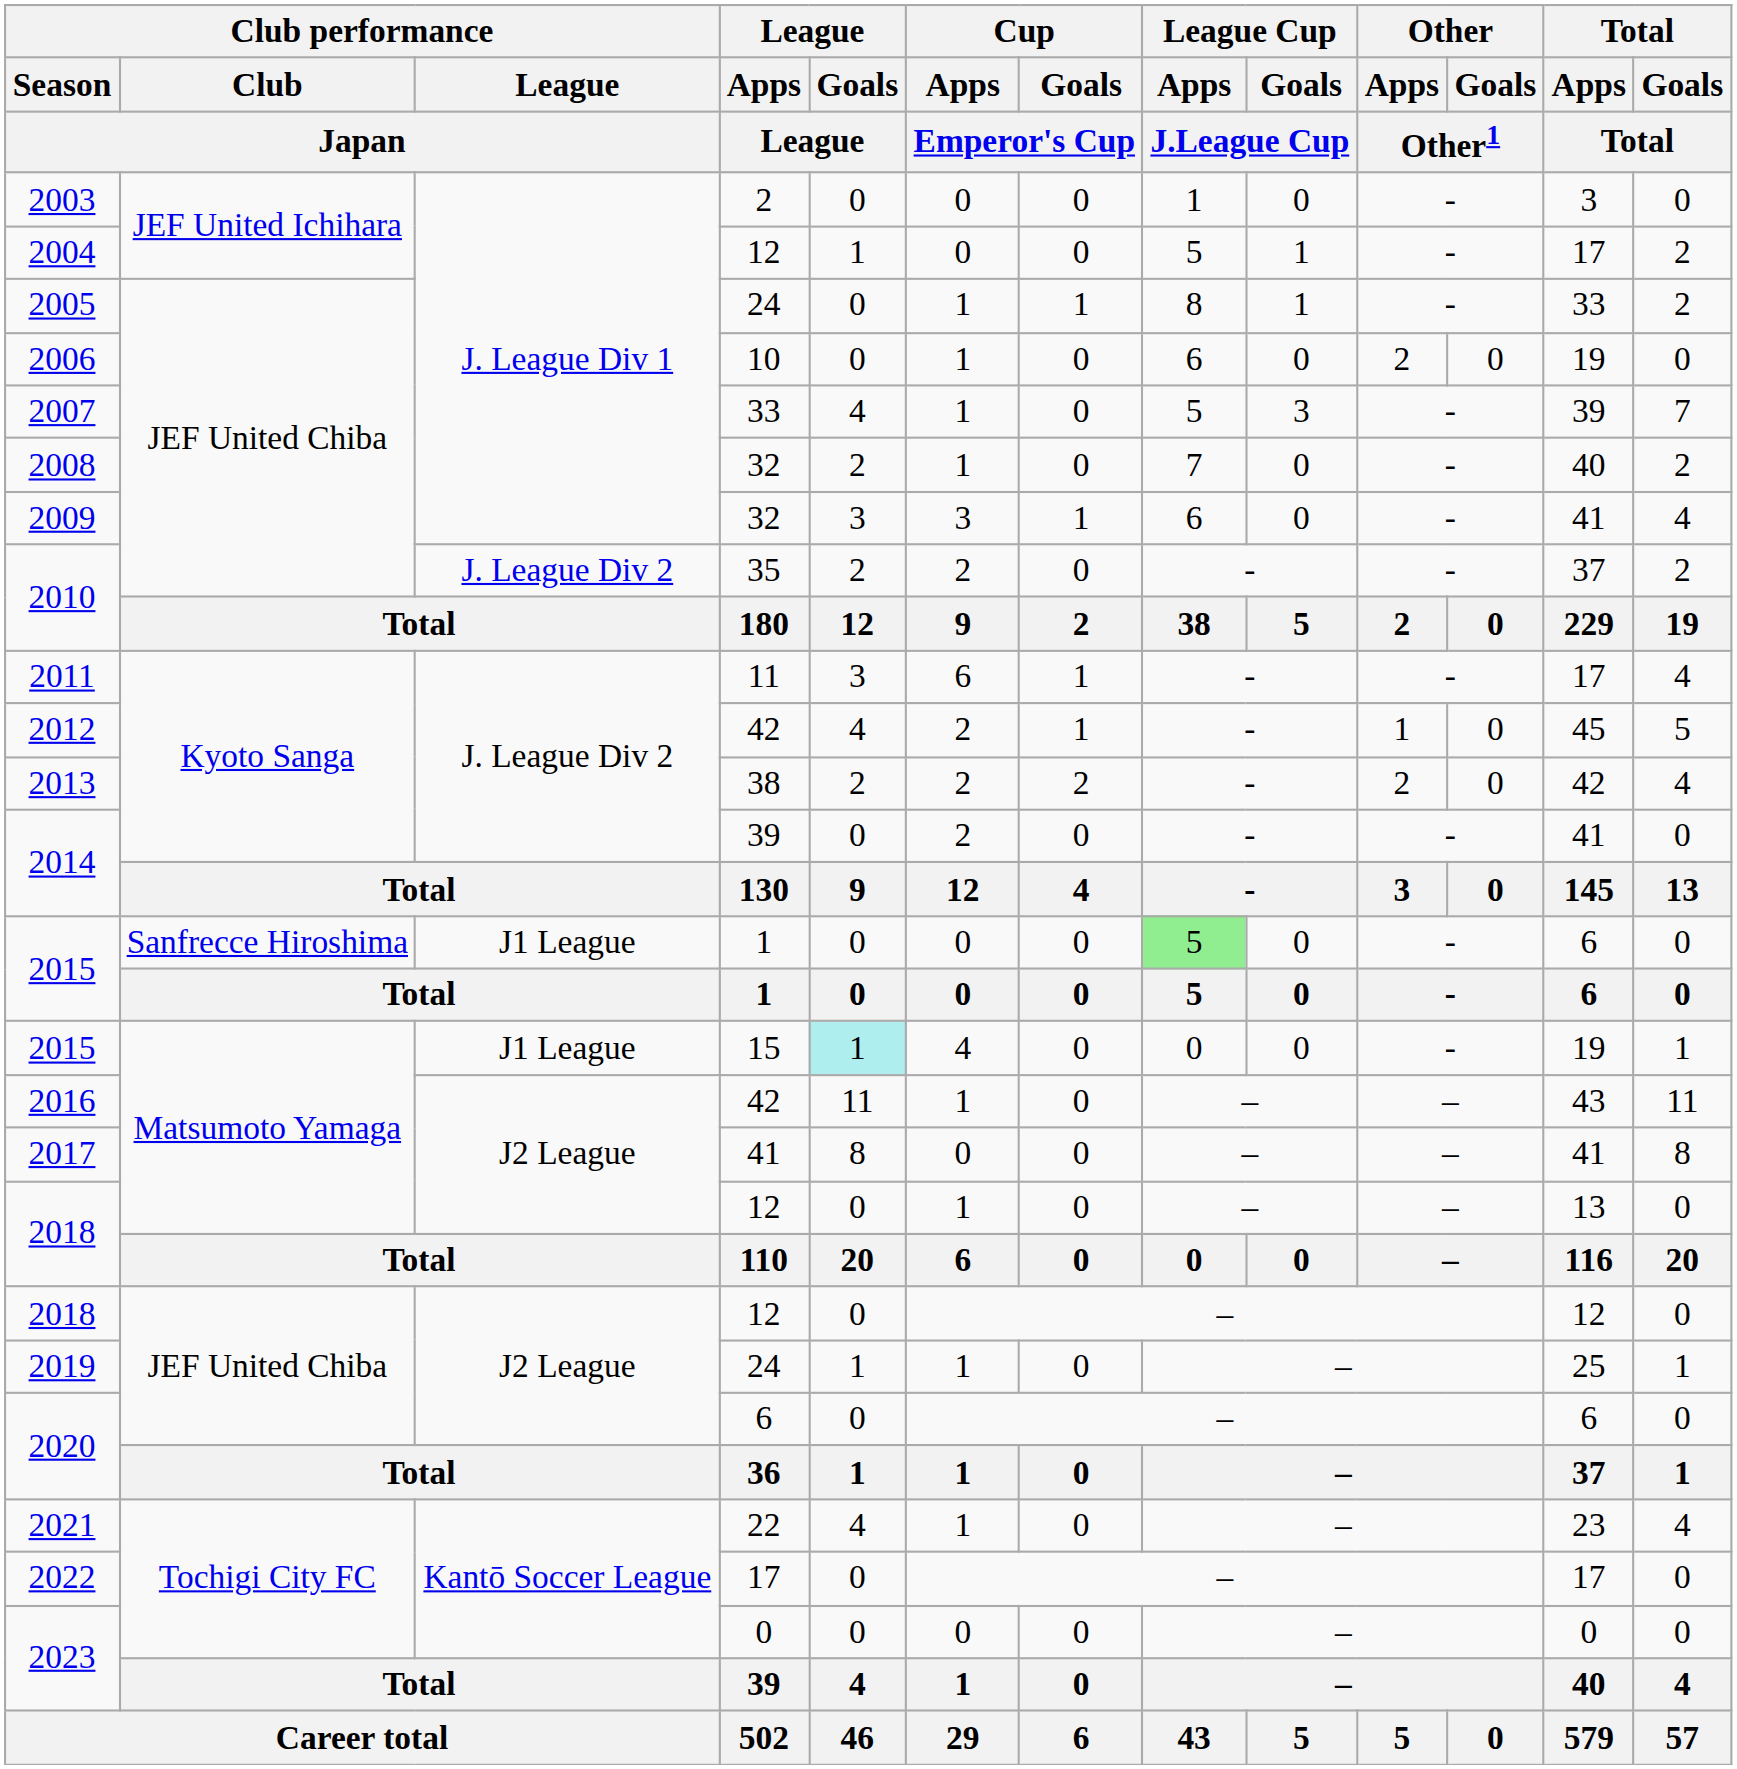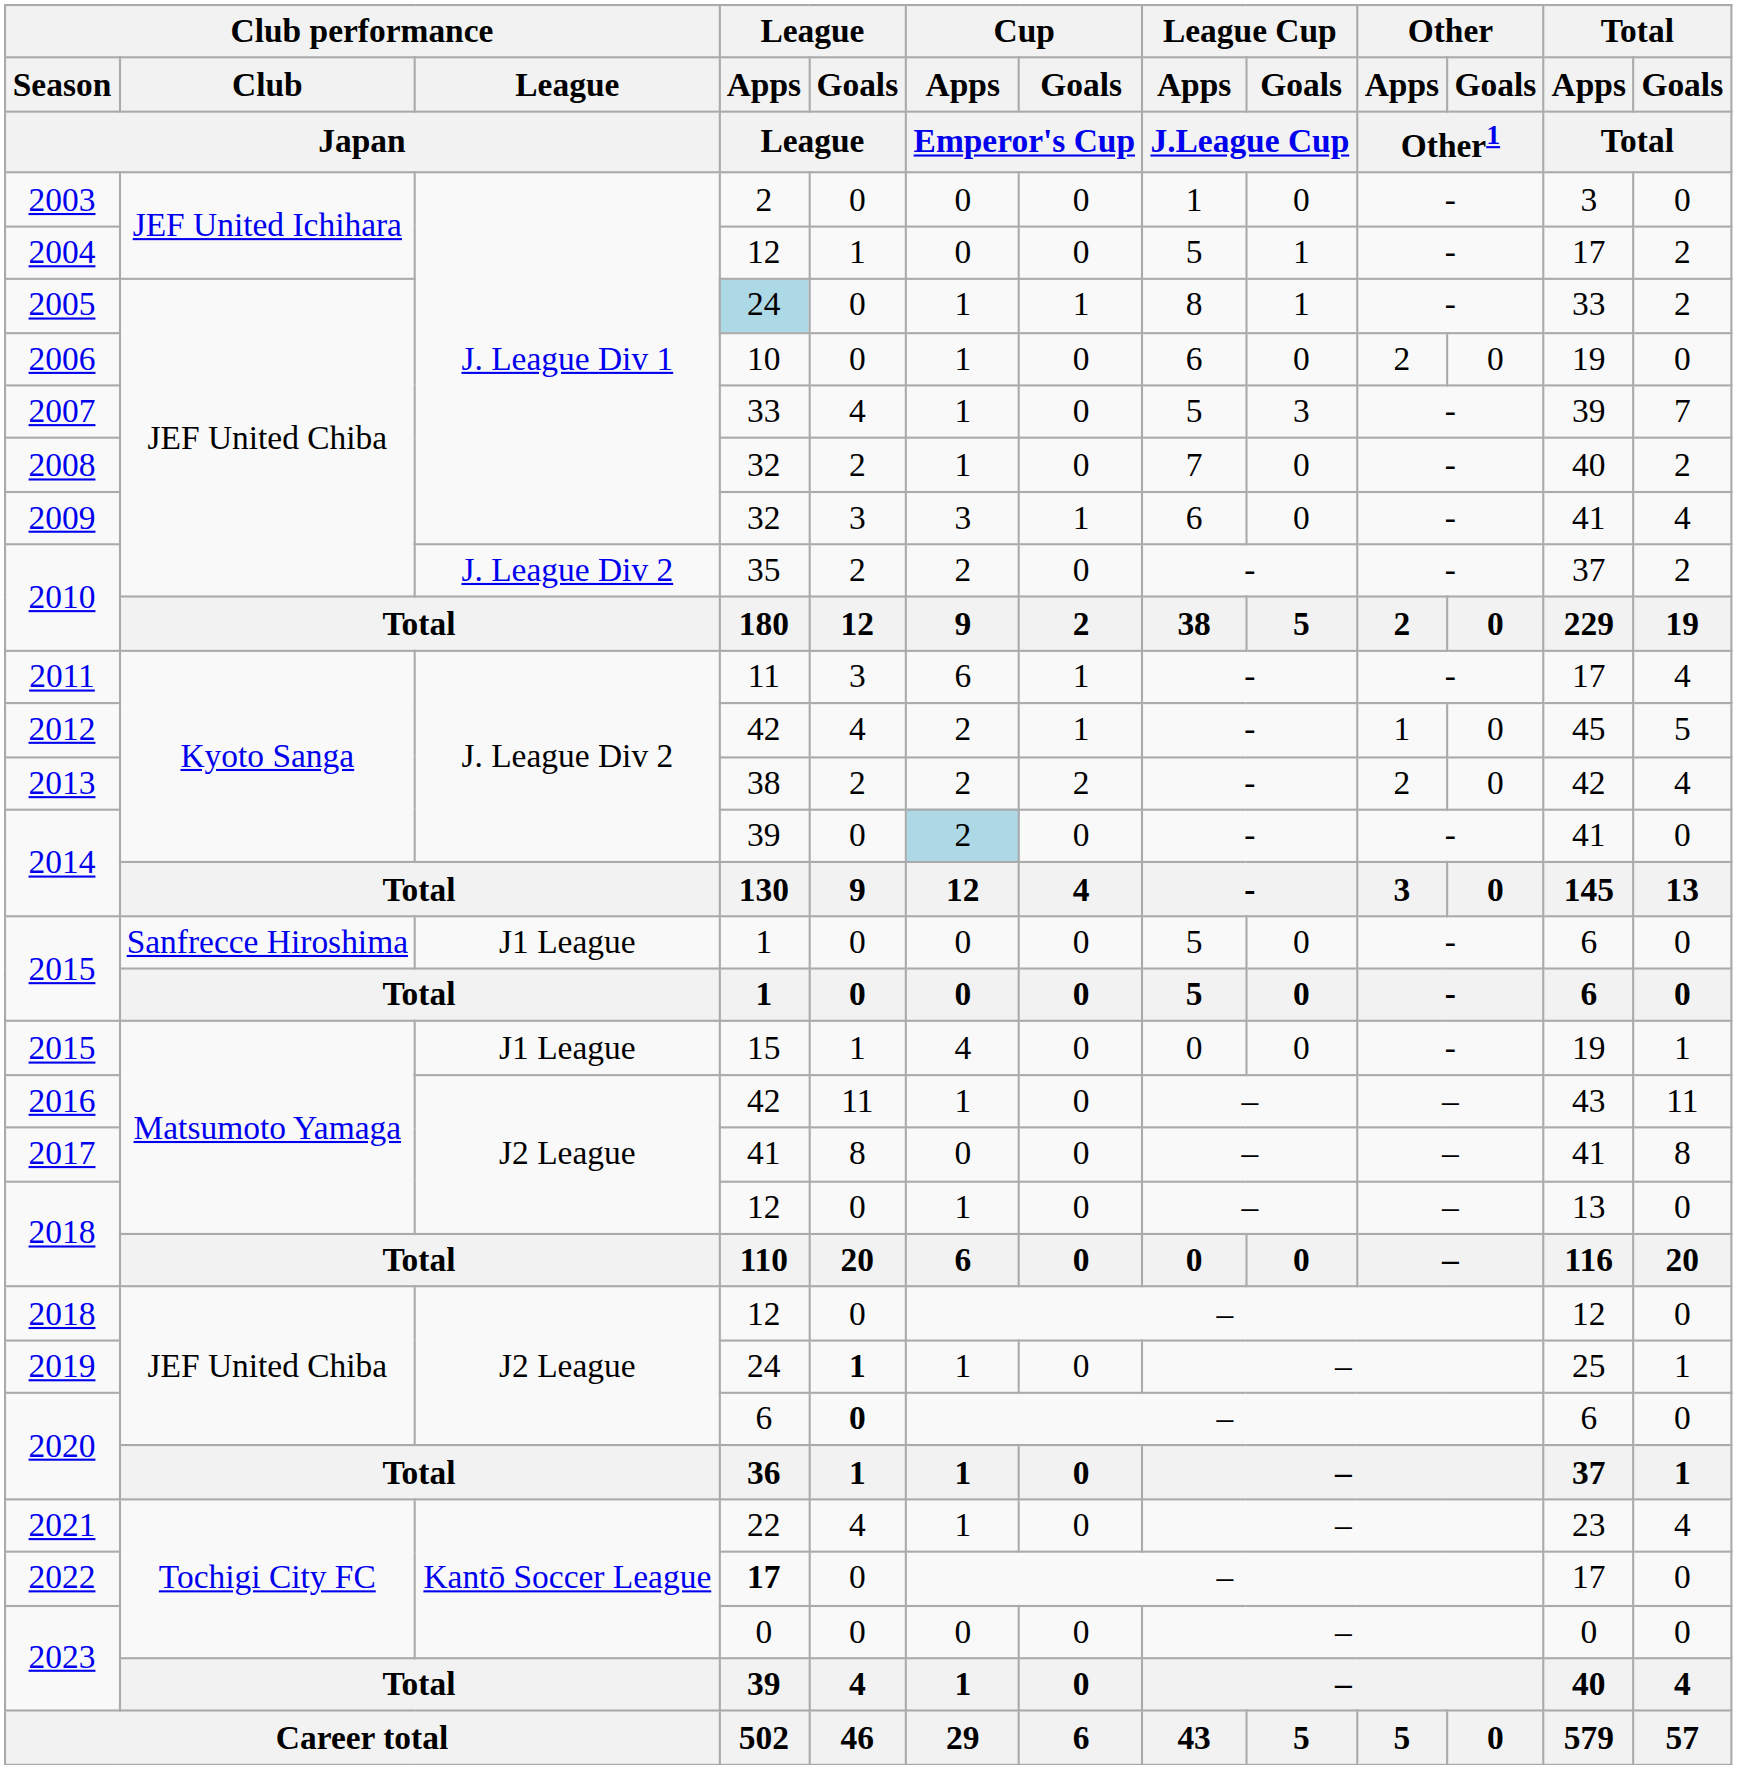2005 | League / Apps / League: no background -> lightblue background
2014 / Kyoto Sanga | Cup / Apps / Emperor's Cup: no background -> lightblue background
2015 / Sanfrecce Hiroshima | League Cup / Apps / J.League Cup: lightgreen background -> no background
2015 / Matsumoto Yamaga | League / Goals / League: paleturquoise background -> no background
2019 | League / Goals / League: normal -> bold
2020 / JEF United Chiba | League / Goals / League: normal -> bold
2022 | League / Apps / League: normal -> bold
